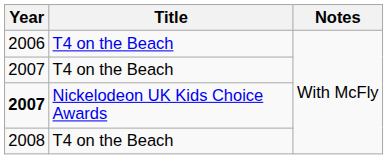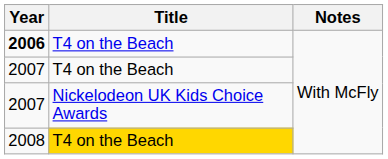2006 | Year: normal -> bold
2007 / Nickelodeon UK Kids Choice Awards | Year: bold -> normal
2008 | Title: no background -> gold background
